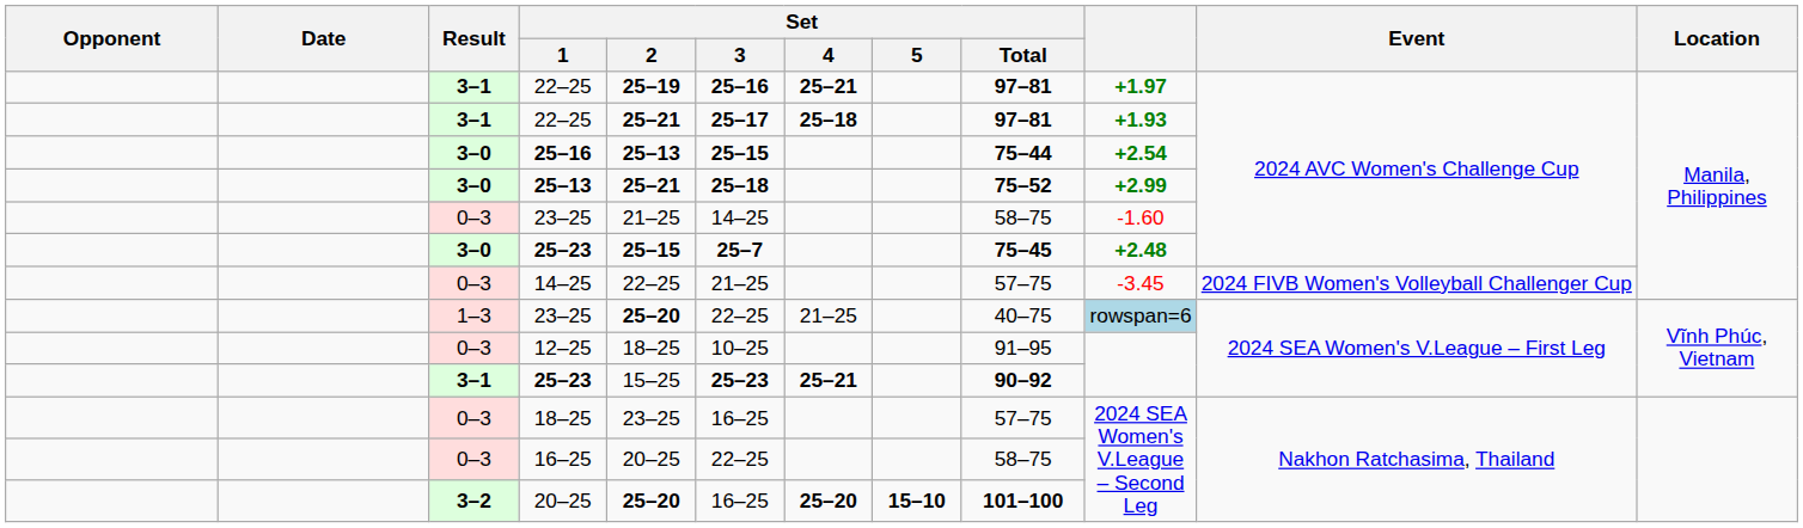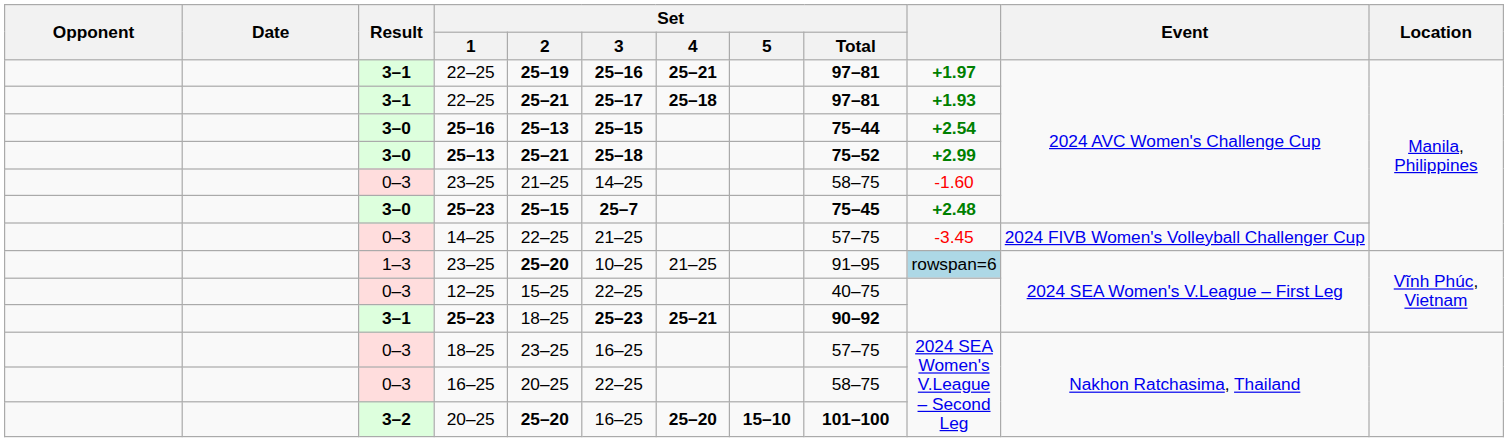1–3 / 23–25 | Set / 3: 22–25 -> 10–25
1–3 / 23–25 | Set / Total: 40–75 -> 91–95
12–25 | Set / 2: 18–25 -> 15–25
12–25 | Set / 3: 10–25 -> 22–25
12–25 | Set / Total: 91–95 -> 40–75
3–1 / 25–23 | Set / 2: 15–25 -> 18–25
